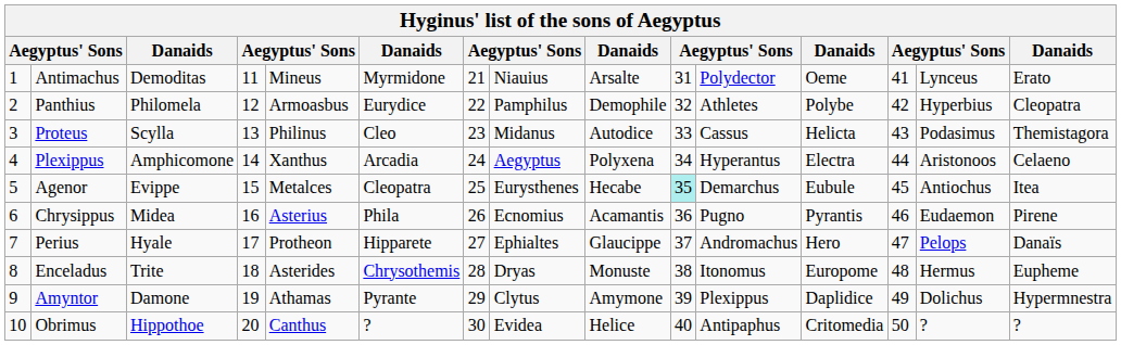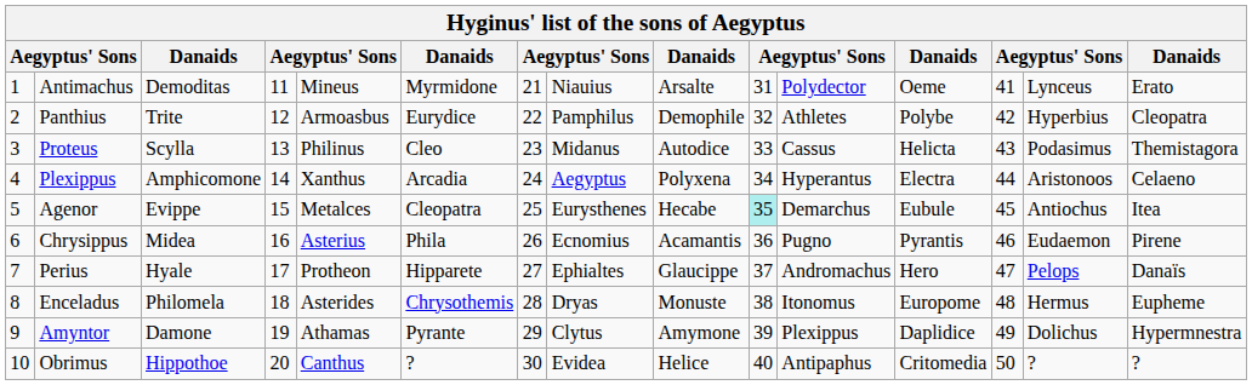Panthius | column 3: Philomela -> Trite
Enceladus | column 3: Trite -> Philomela
